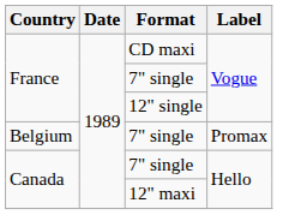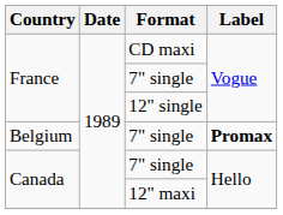Belgium / 7" single | Label: normal -> bold
